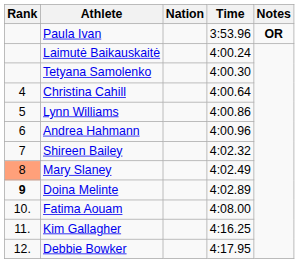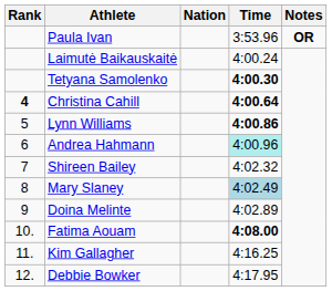Tetyana Samolenko | Time: normal -> bold
Christina Cahill | Rank: normal -> bold
Christina Cahill | Time: normal -> bold
Lynn Williams | Time: normal -> bold
Andrea Hahmann | Time: no background -> paleturquoise background
Mary Slaney | Rank: lightsalmon background -> no background
Mary Slaney | Time: no background -> lightblue background
Doina Melinte | Rank: bold -> normal
Fatima Aouam | Time: normal -> bold
